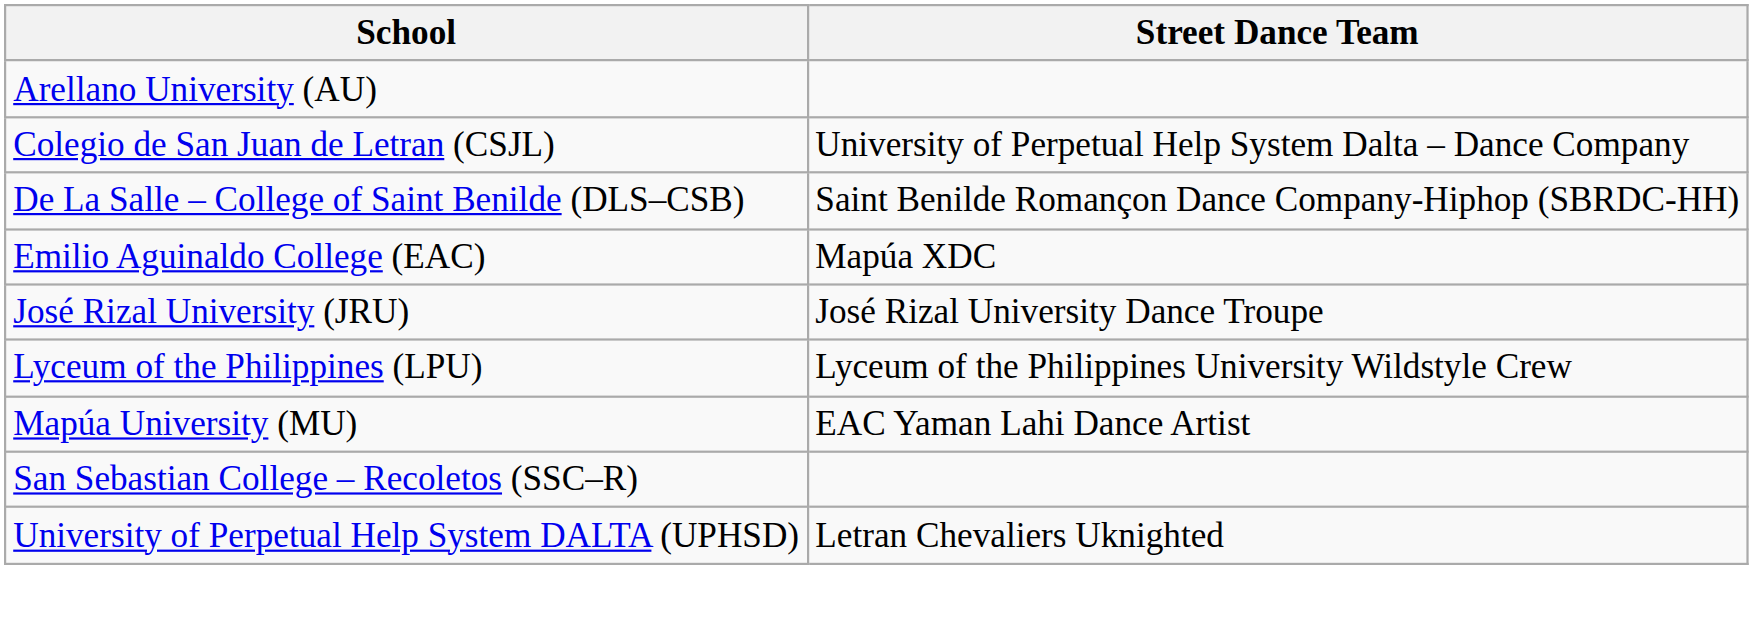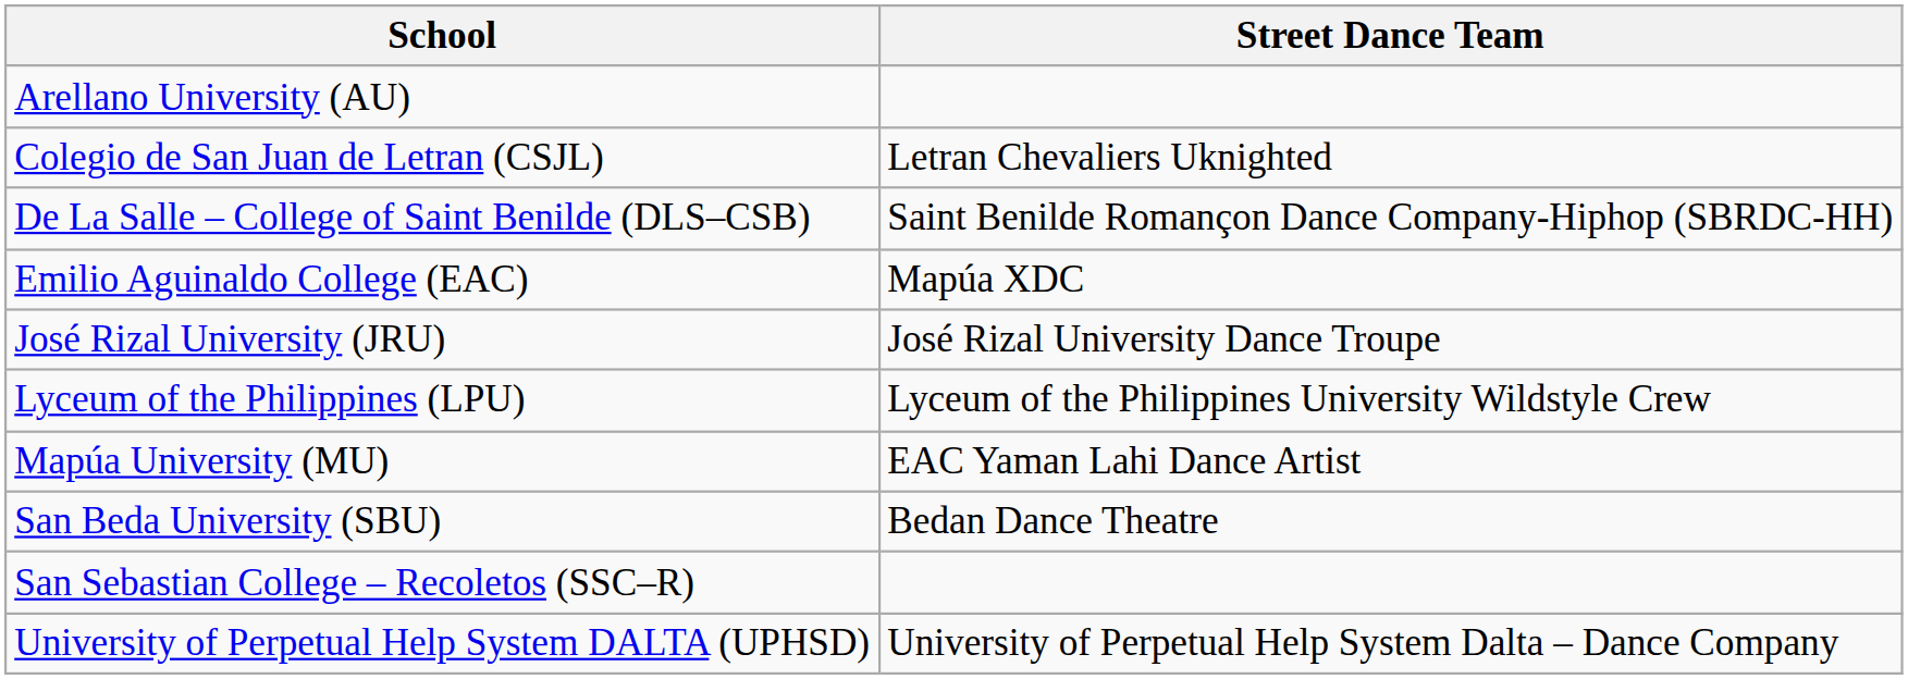Colegio de San Juan de Letran (CSJL) | Street Dance Team: University of Perpetual Help System Dalta – Dance Company -> Letran Chevaliers Uknighted
+ row: San Beda University (SBU) | Bedan Dance Theatre
University of Perpetual Help System DALTA (UPHSD) | Street Dance Team: Letran Chevaliers Uknighted -> University of Perpetual Help System Dalta – Dance Company
